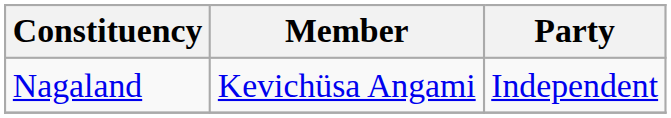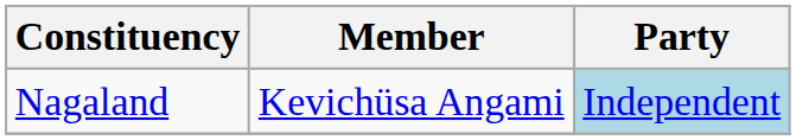Nagaland | Party: no background -> lightblue background
